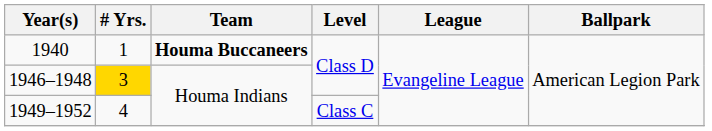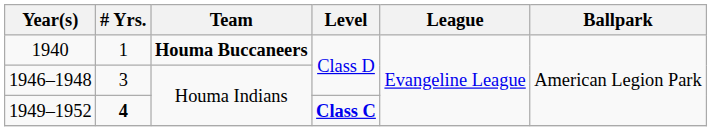1946–1948 | # Yrs.: gold background -> no background
1949–1952 | # Yrs.: normal -> bold
1949–1952 | Level: normal -> bold
